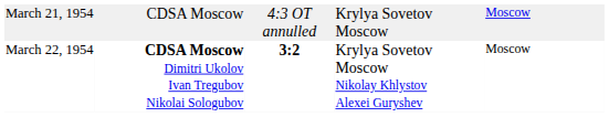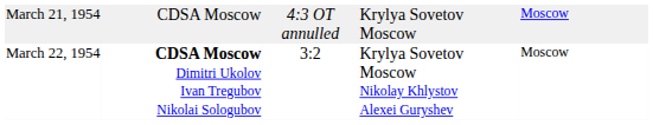March 22, 1954 | column 3: bold -> normal
